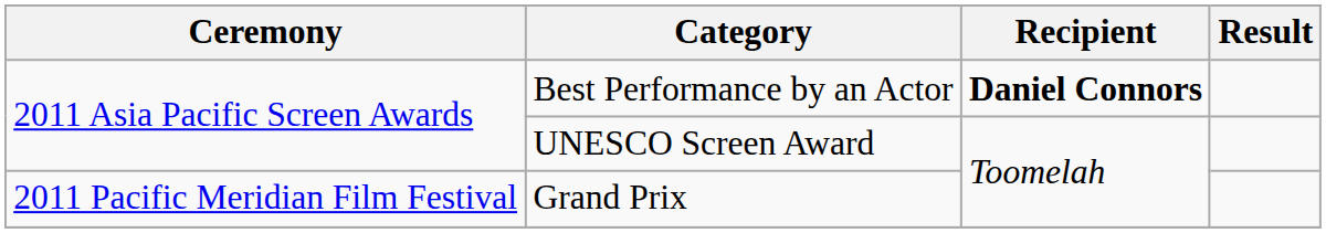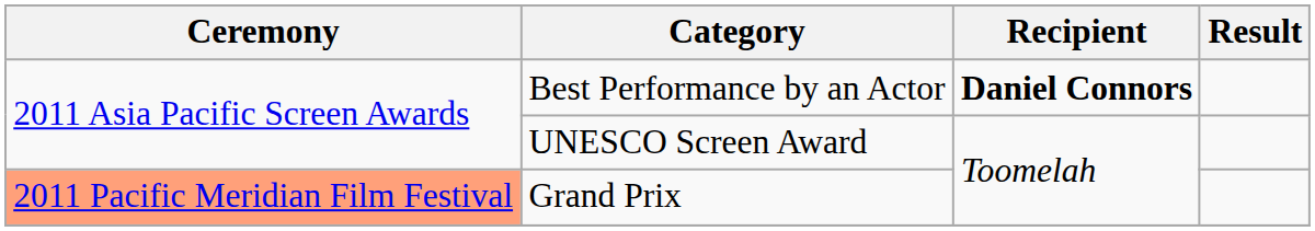Grand Prix | Ceremony: no background -> lightsalmon background
